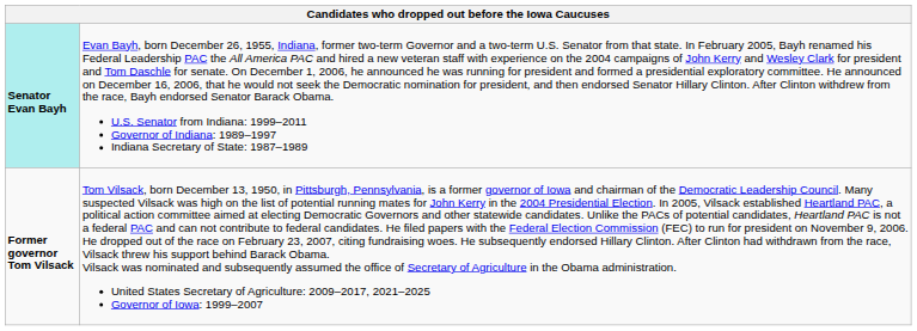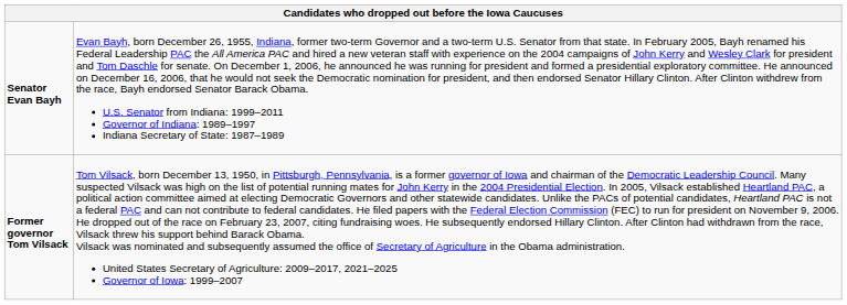Senator Evan Bayh | column 1: paleturquoise background -> no background
